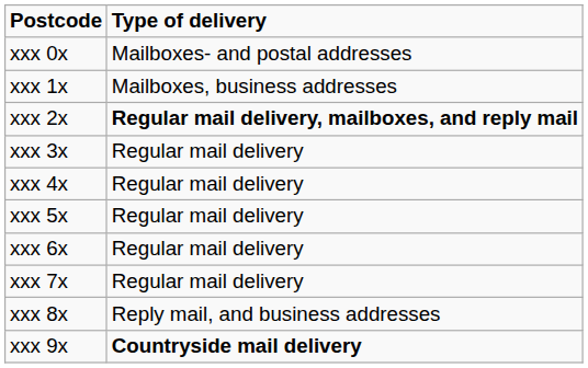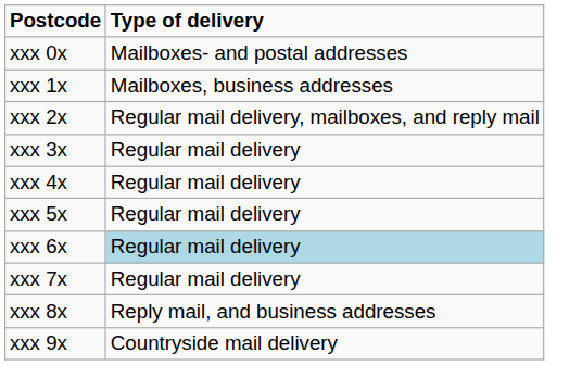xxx 2x | Type of delivery: bold -> normal
xxx 6x | Type of delivery: no background -> lightblue background
xxx 9x | Type of delivery: bold -> normal
